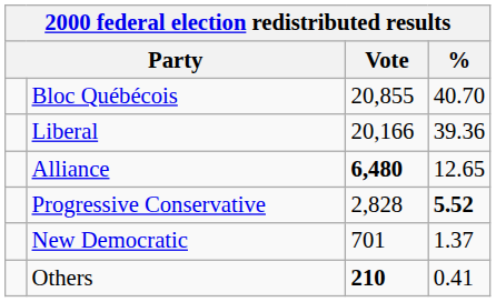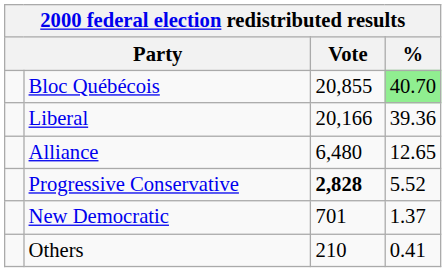Bloc Québécois | %: no background -> lightgreen background
Alliance | Vote: bold -> normal
Progressive Conservative | Vote: normal -> bold
Progressive Conservative | %: bold -> normal
Others | Vote: bold -> normal
